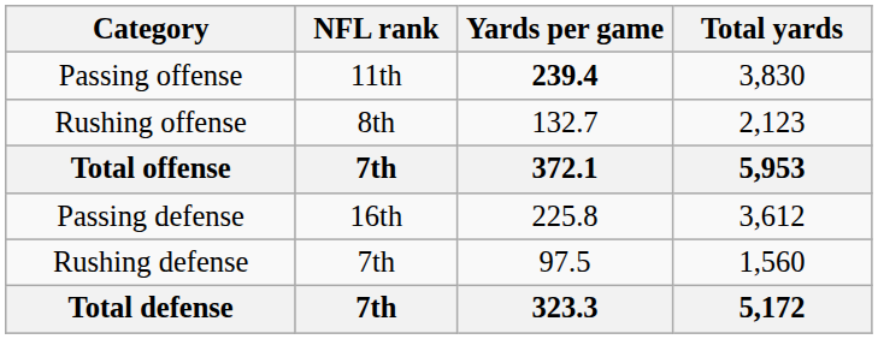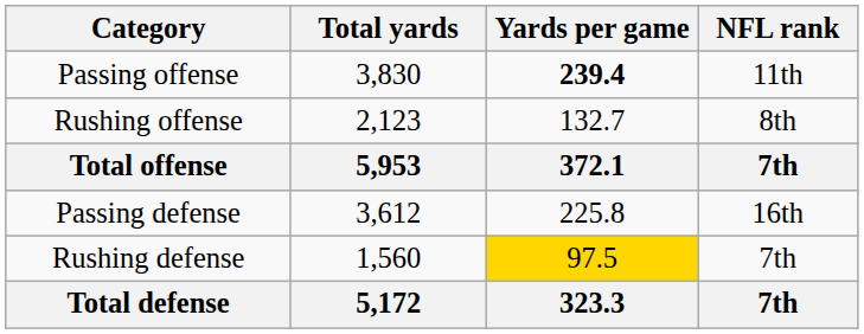columns swapped: Total yards <-> NFL rank
Rushing defense | Yards per game: no background -> gold background
